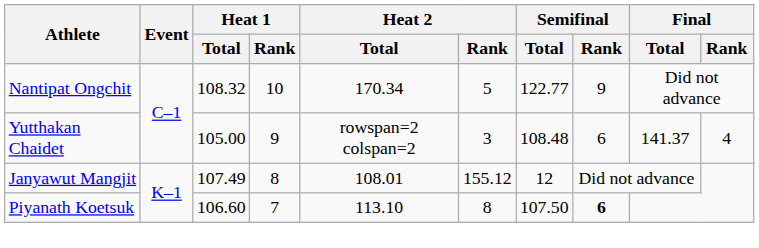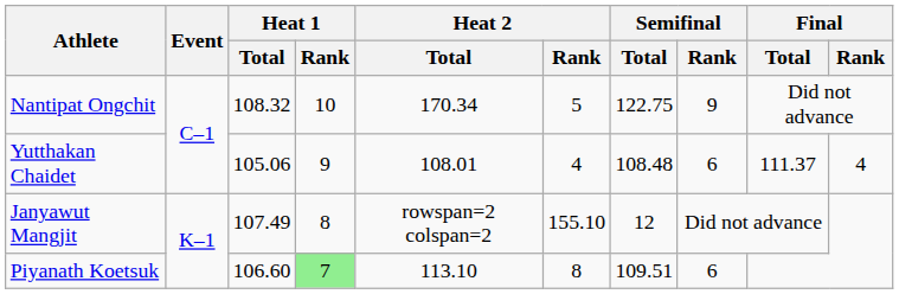Nantipat Ongchit | Semifinal / Total: 122.77 -> 122.75
Yutthakan Chaidet | Heat 1 / Total: 105.00 -> 105.06
Yutthakan Chaidet | Heat 2 / Total: rowspan=2 colspan=2 -> 108.01
Yutthakan Chaidet | Heat 2 / Rank: 3 -> 4
Yutthakan Chaidet | Final / Total: 141.37 -> 111.37
Janyawut Mangjit | Heat 2 / Total: 108.01 -> rowspan=2 colspan=2
Janyawut Mangjit | Heat 2 / Rank: 155.12 -> 155.10
Piyanath Koetsuk | Heat 1 / Rank: no background -> lightgreen background
Piyanath Koetsuk | Semifinal / Total: 107.50 -> 109.51
Piyanath Koetsuk | Semifinal / Rank: bold -> normal
